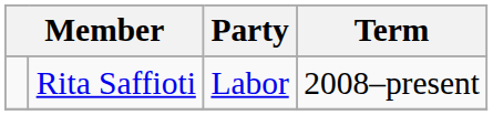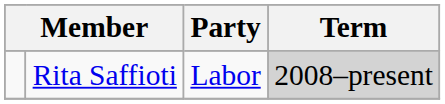Rita Saffioti | Term: no background -> lightgrey background
